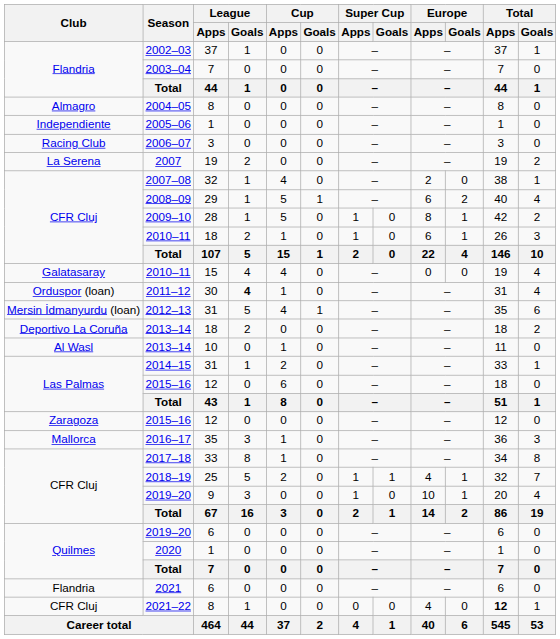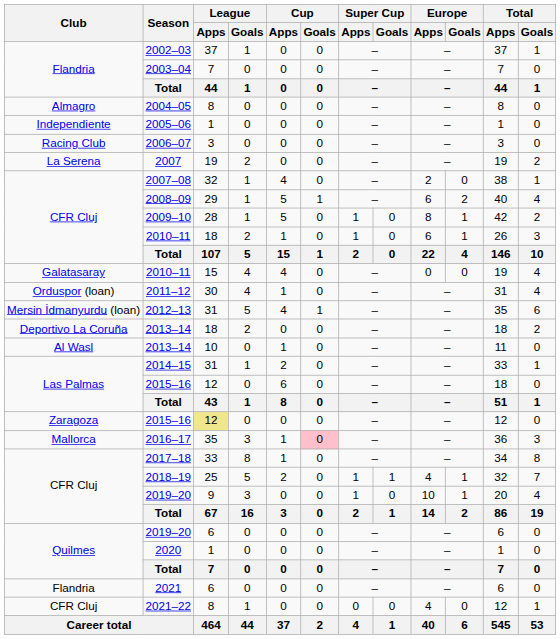2011–12 | League / Goals: bold -> normal
Zaragoza / 2015–16 | League / Apps: no background -> khaki background
2016–17 | Cup / Goals: no background -> pink background
2021–22 | Total / Apps: bold -> normal
